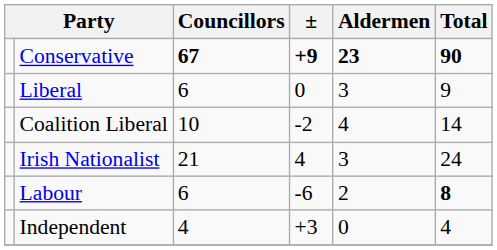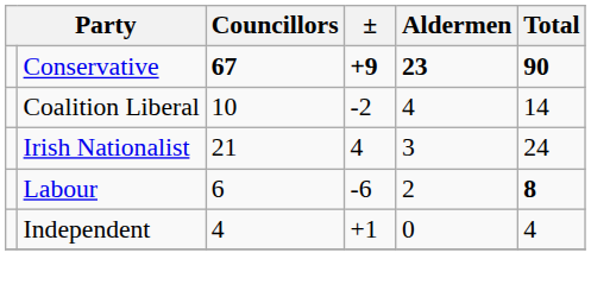- row: Liberal | 6 | 0 | 3 | 9
Independent | ±: +3 -> +1
